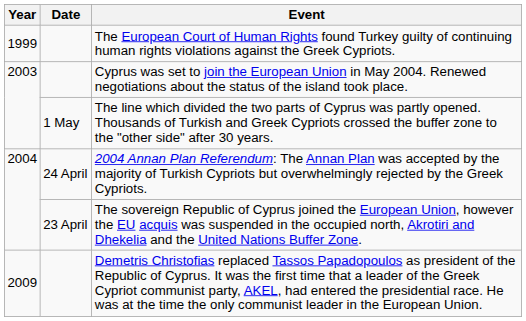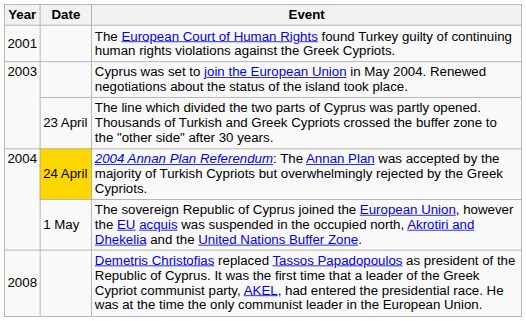row 2 | Year: 1999 -> 2001
row 4 | Date: 1 May -> 23 April
row 5 | Date: no background -> gold background
row 6 | Date: 23 April -> 1 May
row 7 | Year: 2009 -> 2008
